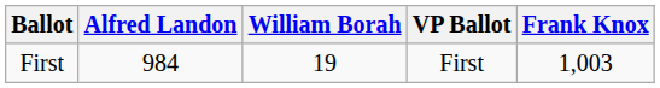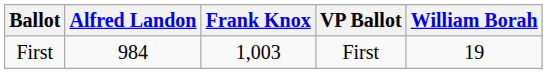columns swapped: William Borah <-> Frank Knox
